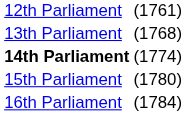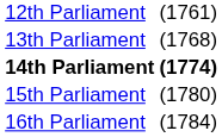14th Parliament | column 2: normal -> bold
